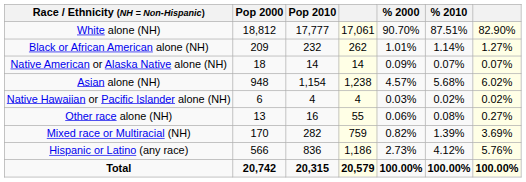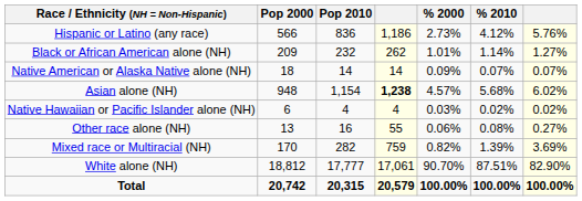rows swapped: White alone (NH) <-> Hispanic or Latino (any race)
Asian alone (NH) | column 4: normal -> bold
